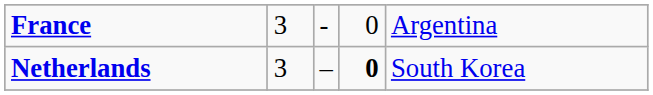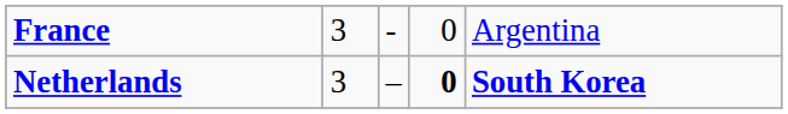Netherlands | column 5: normal -> bold
